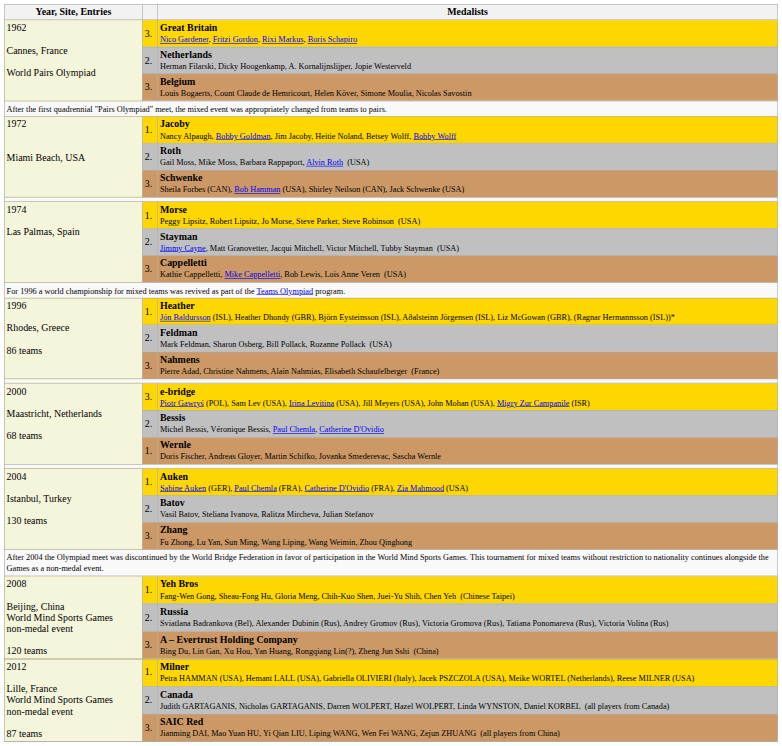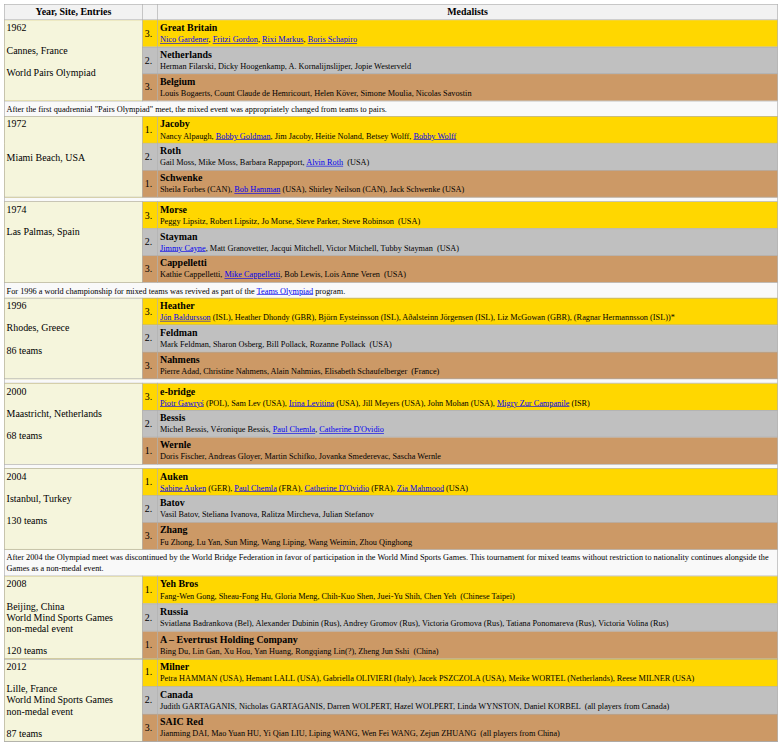row 8 | column 2: 3. -> 1.
row 10 | column 2: 1. -> 3.
row 14 | column 2: 1. -> 3.
row 28 | column 2: 3. -> 1.
